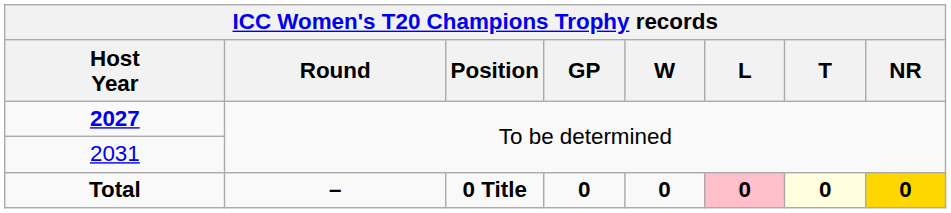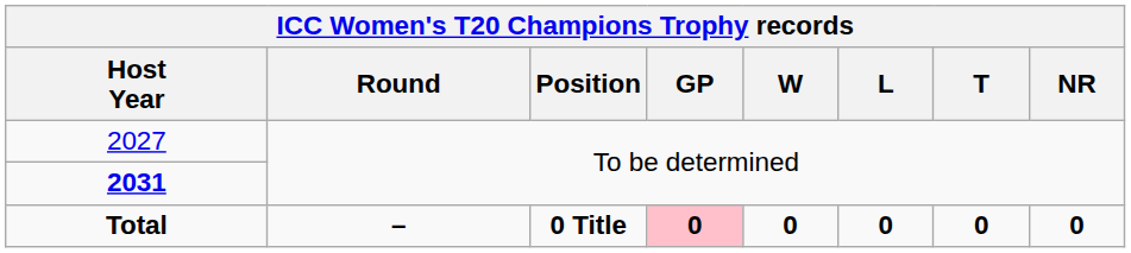2027 | Host Year: bold -> normal
2031 | Host Year: normal -> bold
Total | GP: no background -> pink background
Total | L: pink background -> no background
Total | T: lightyellow background -> no background
Total | NR: gold background -> no background
